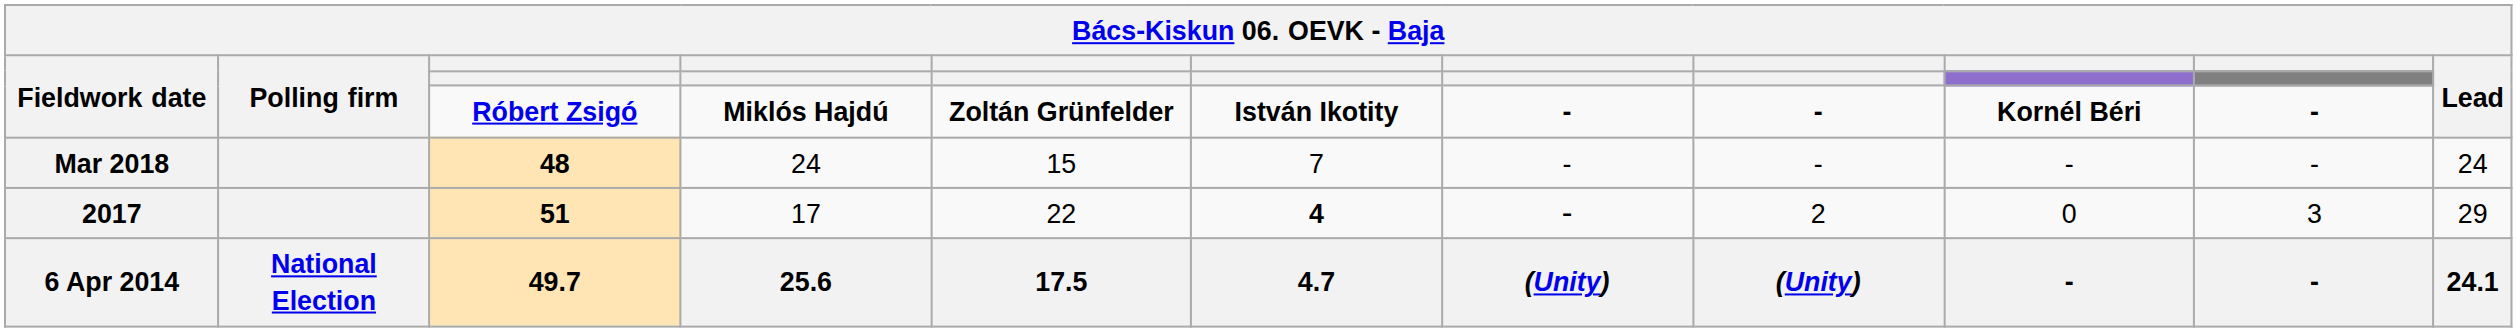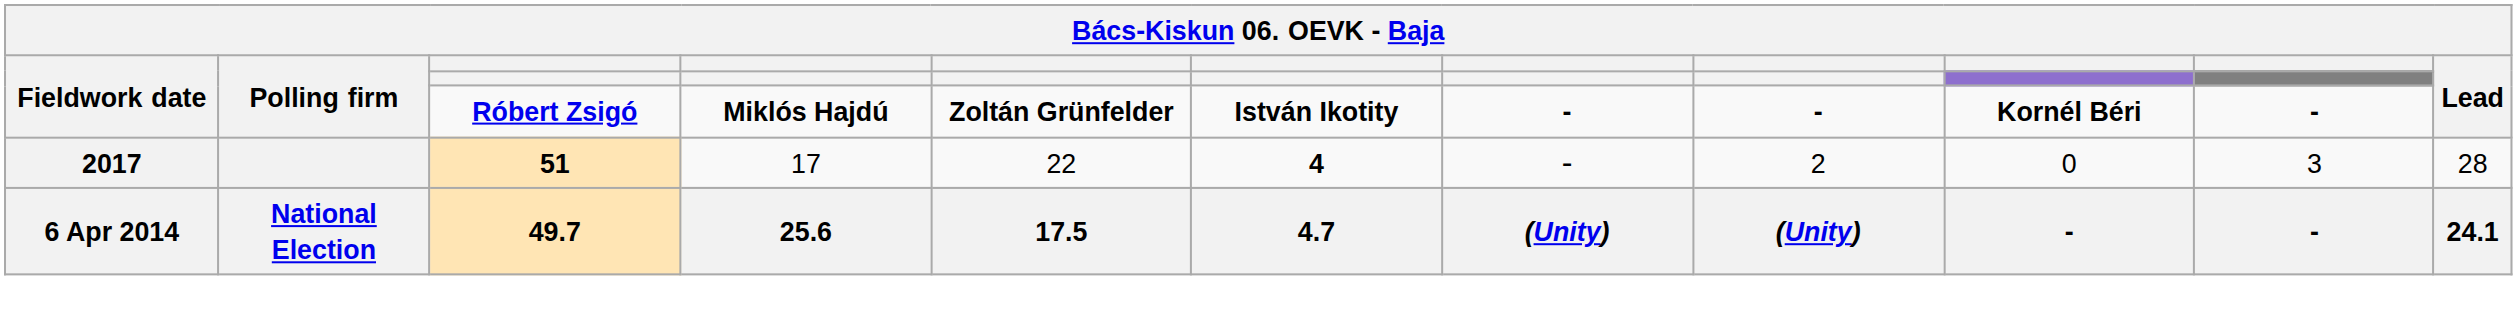- row: Mar 2018 | 48 | 24 | 15 | 7 | - | - | - | - | 24
2017 | Lead: 29 -> 28
